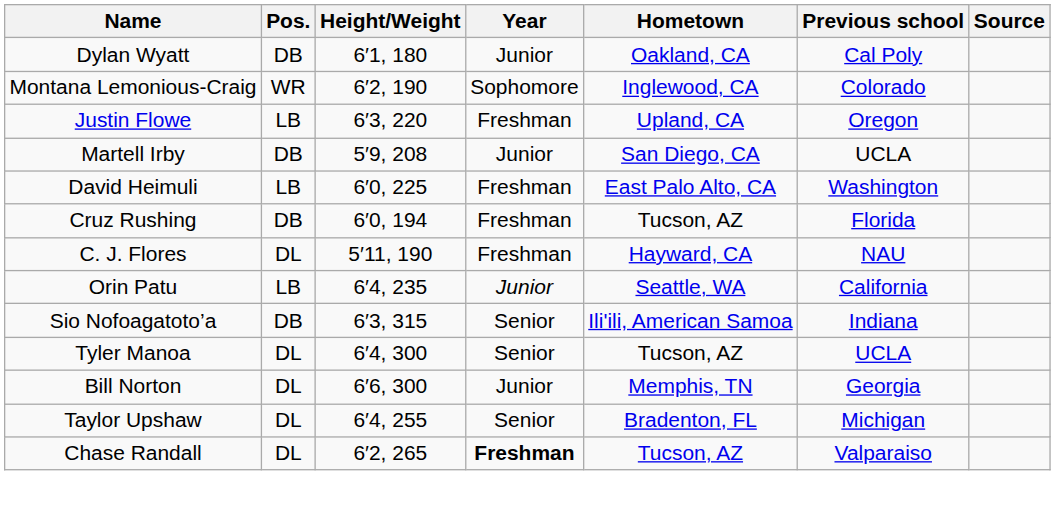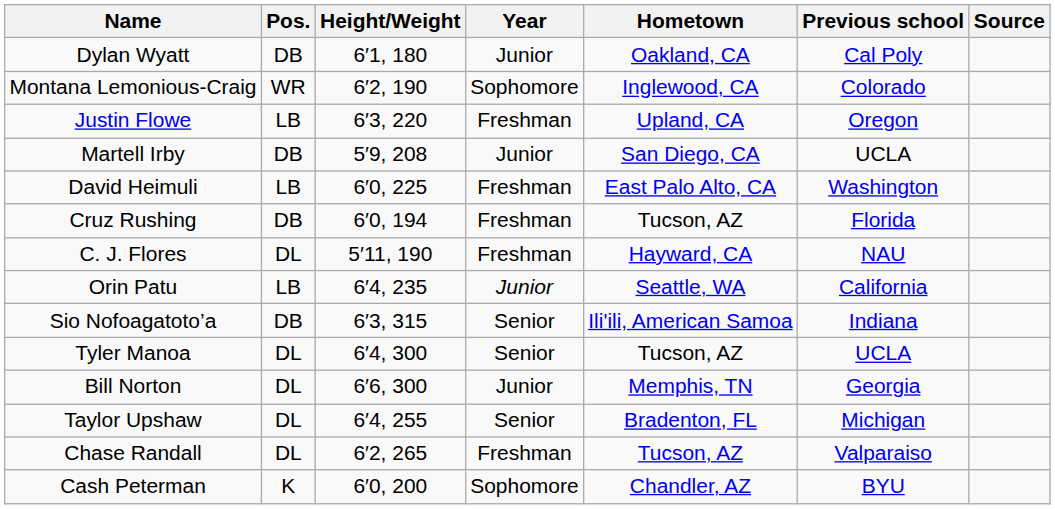Chase Randall | Year: bold -> normal
+ row: Cash Peterman | K | 6′0, 200 | Sophomore | Chandler, AZ | BYU
